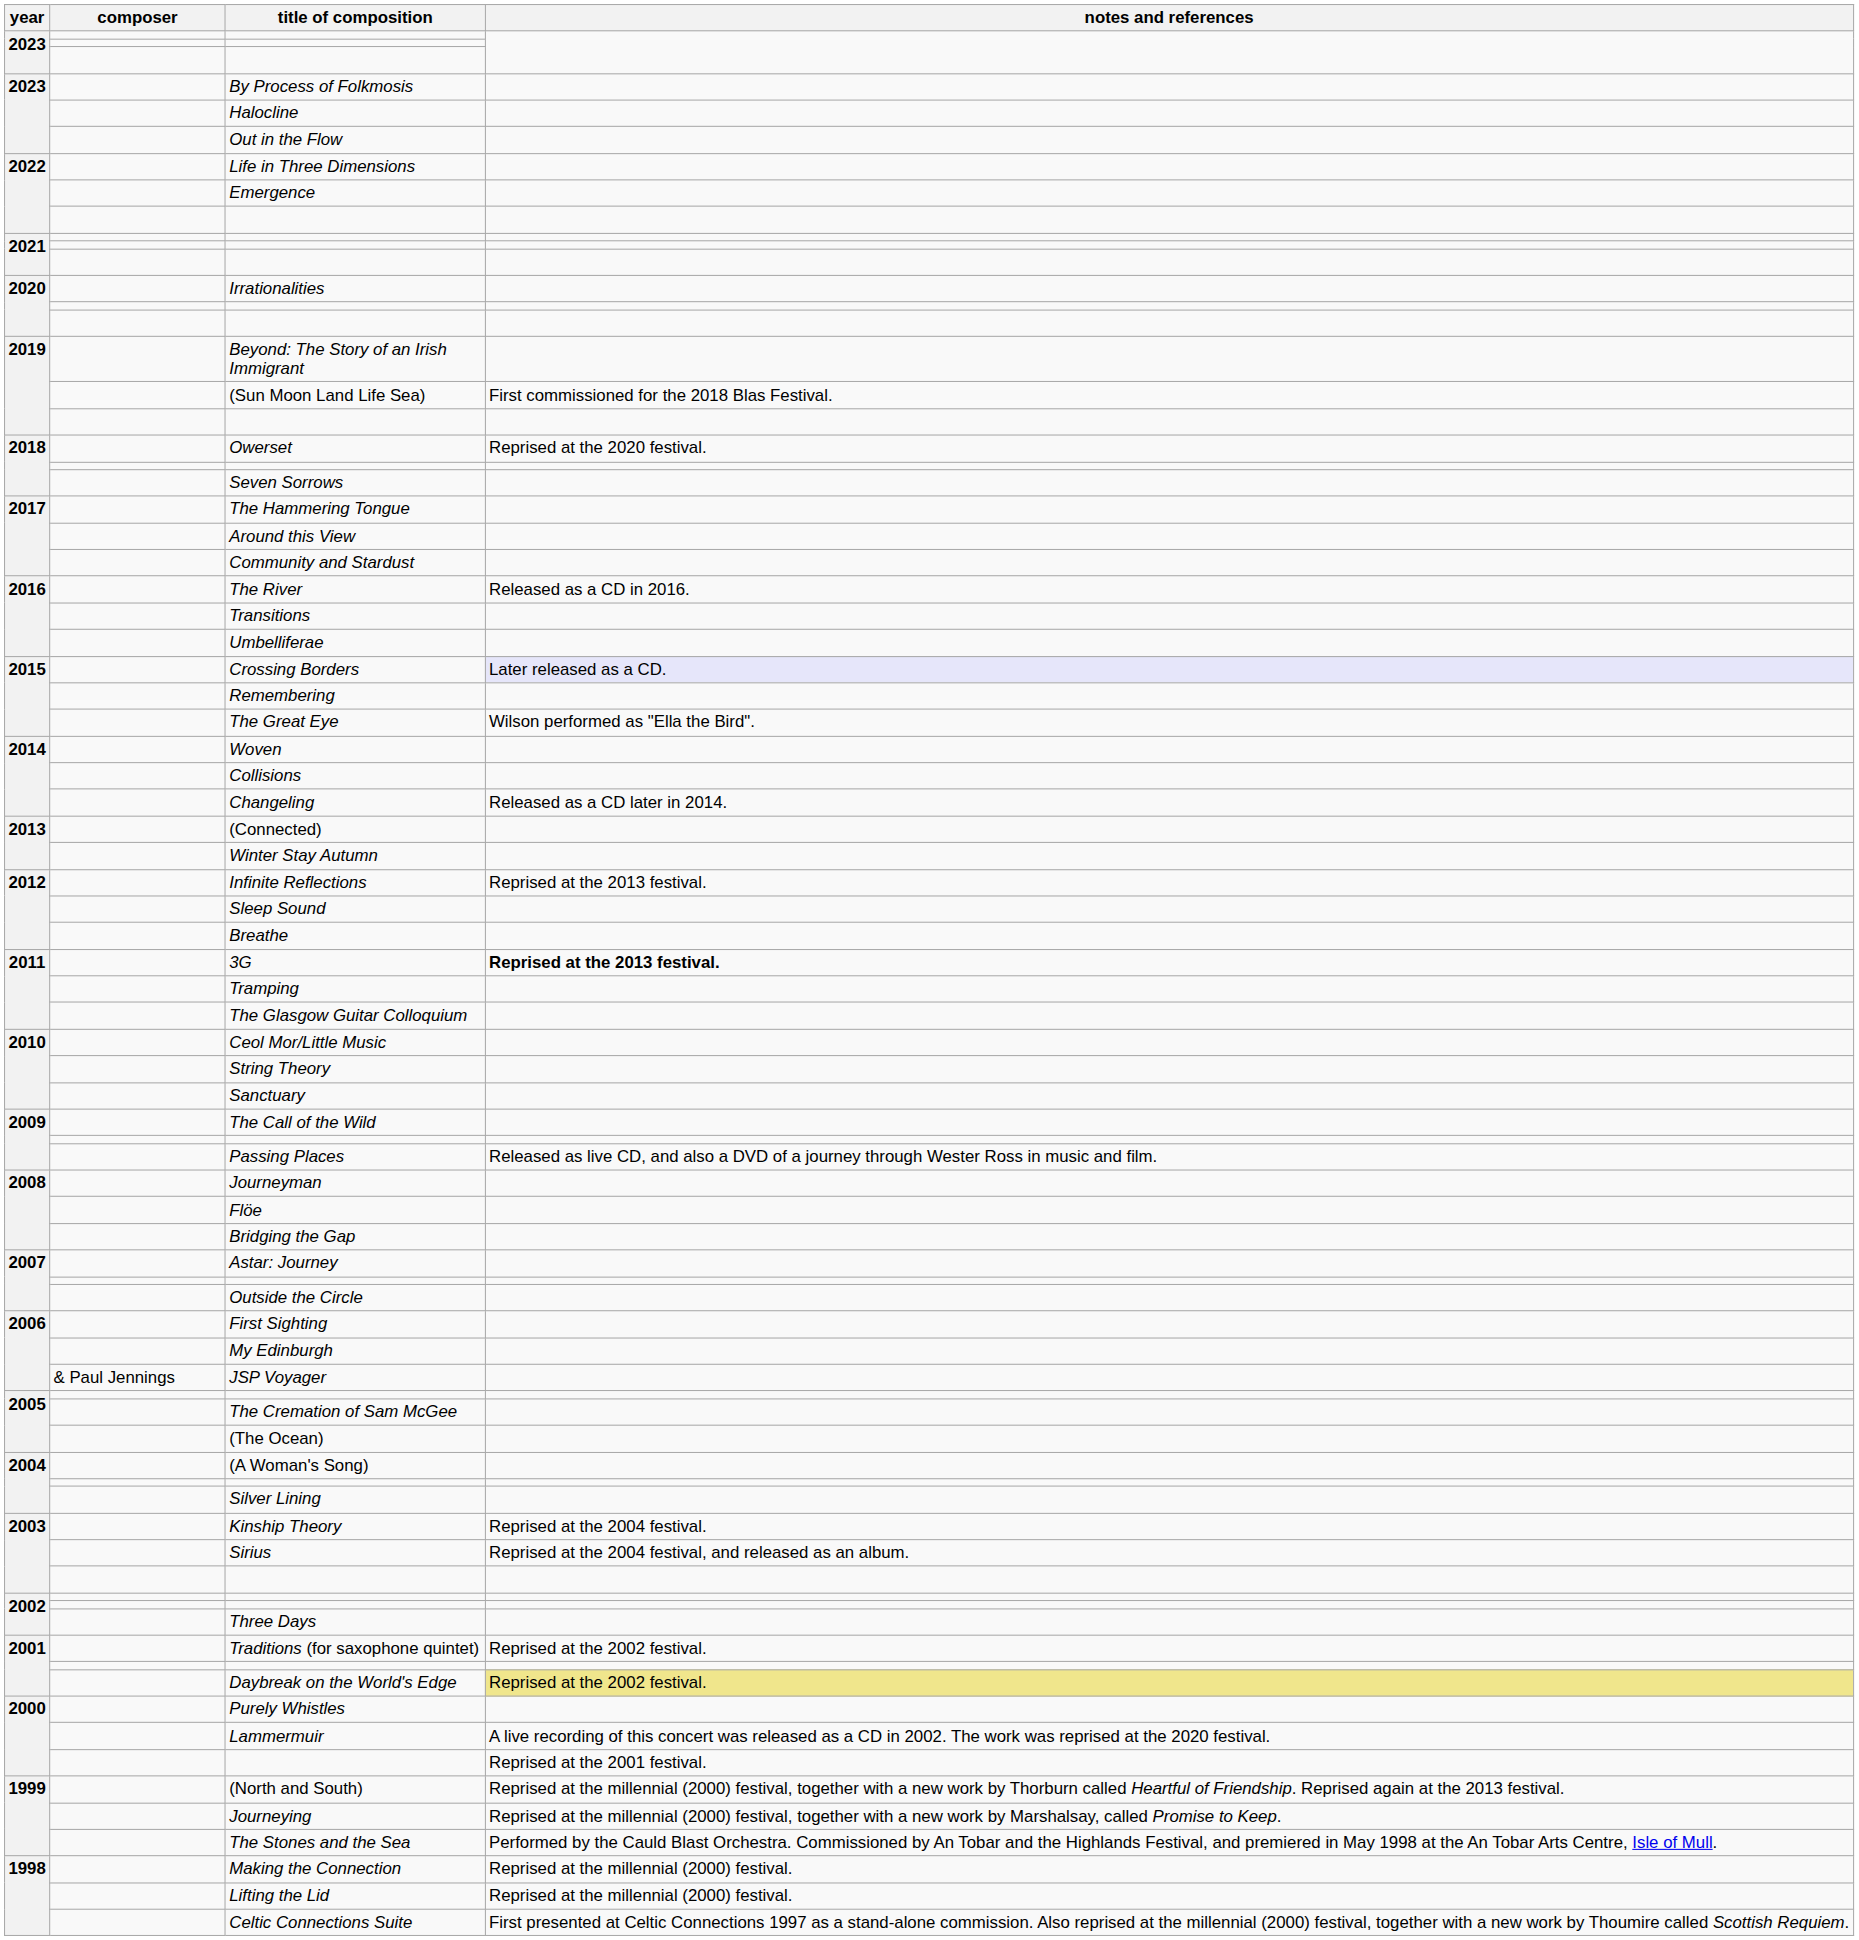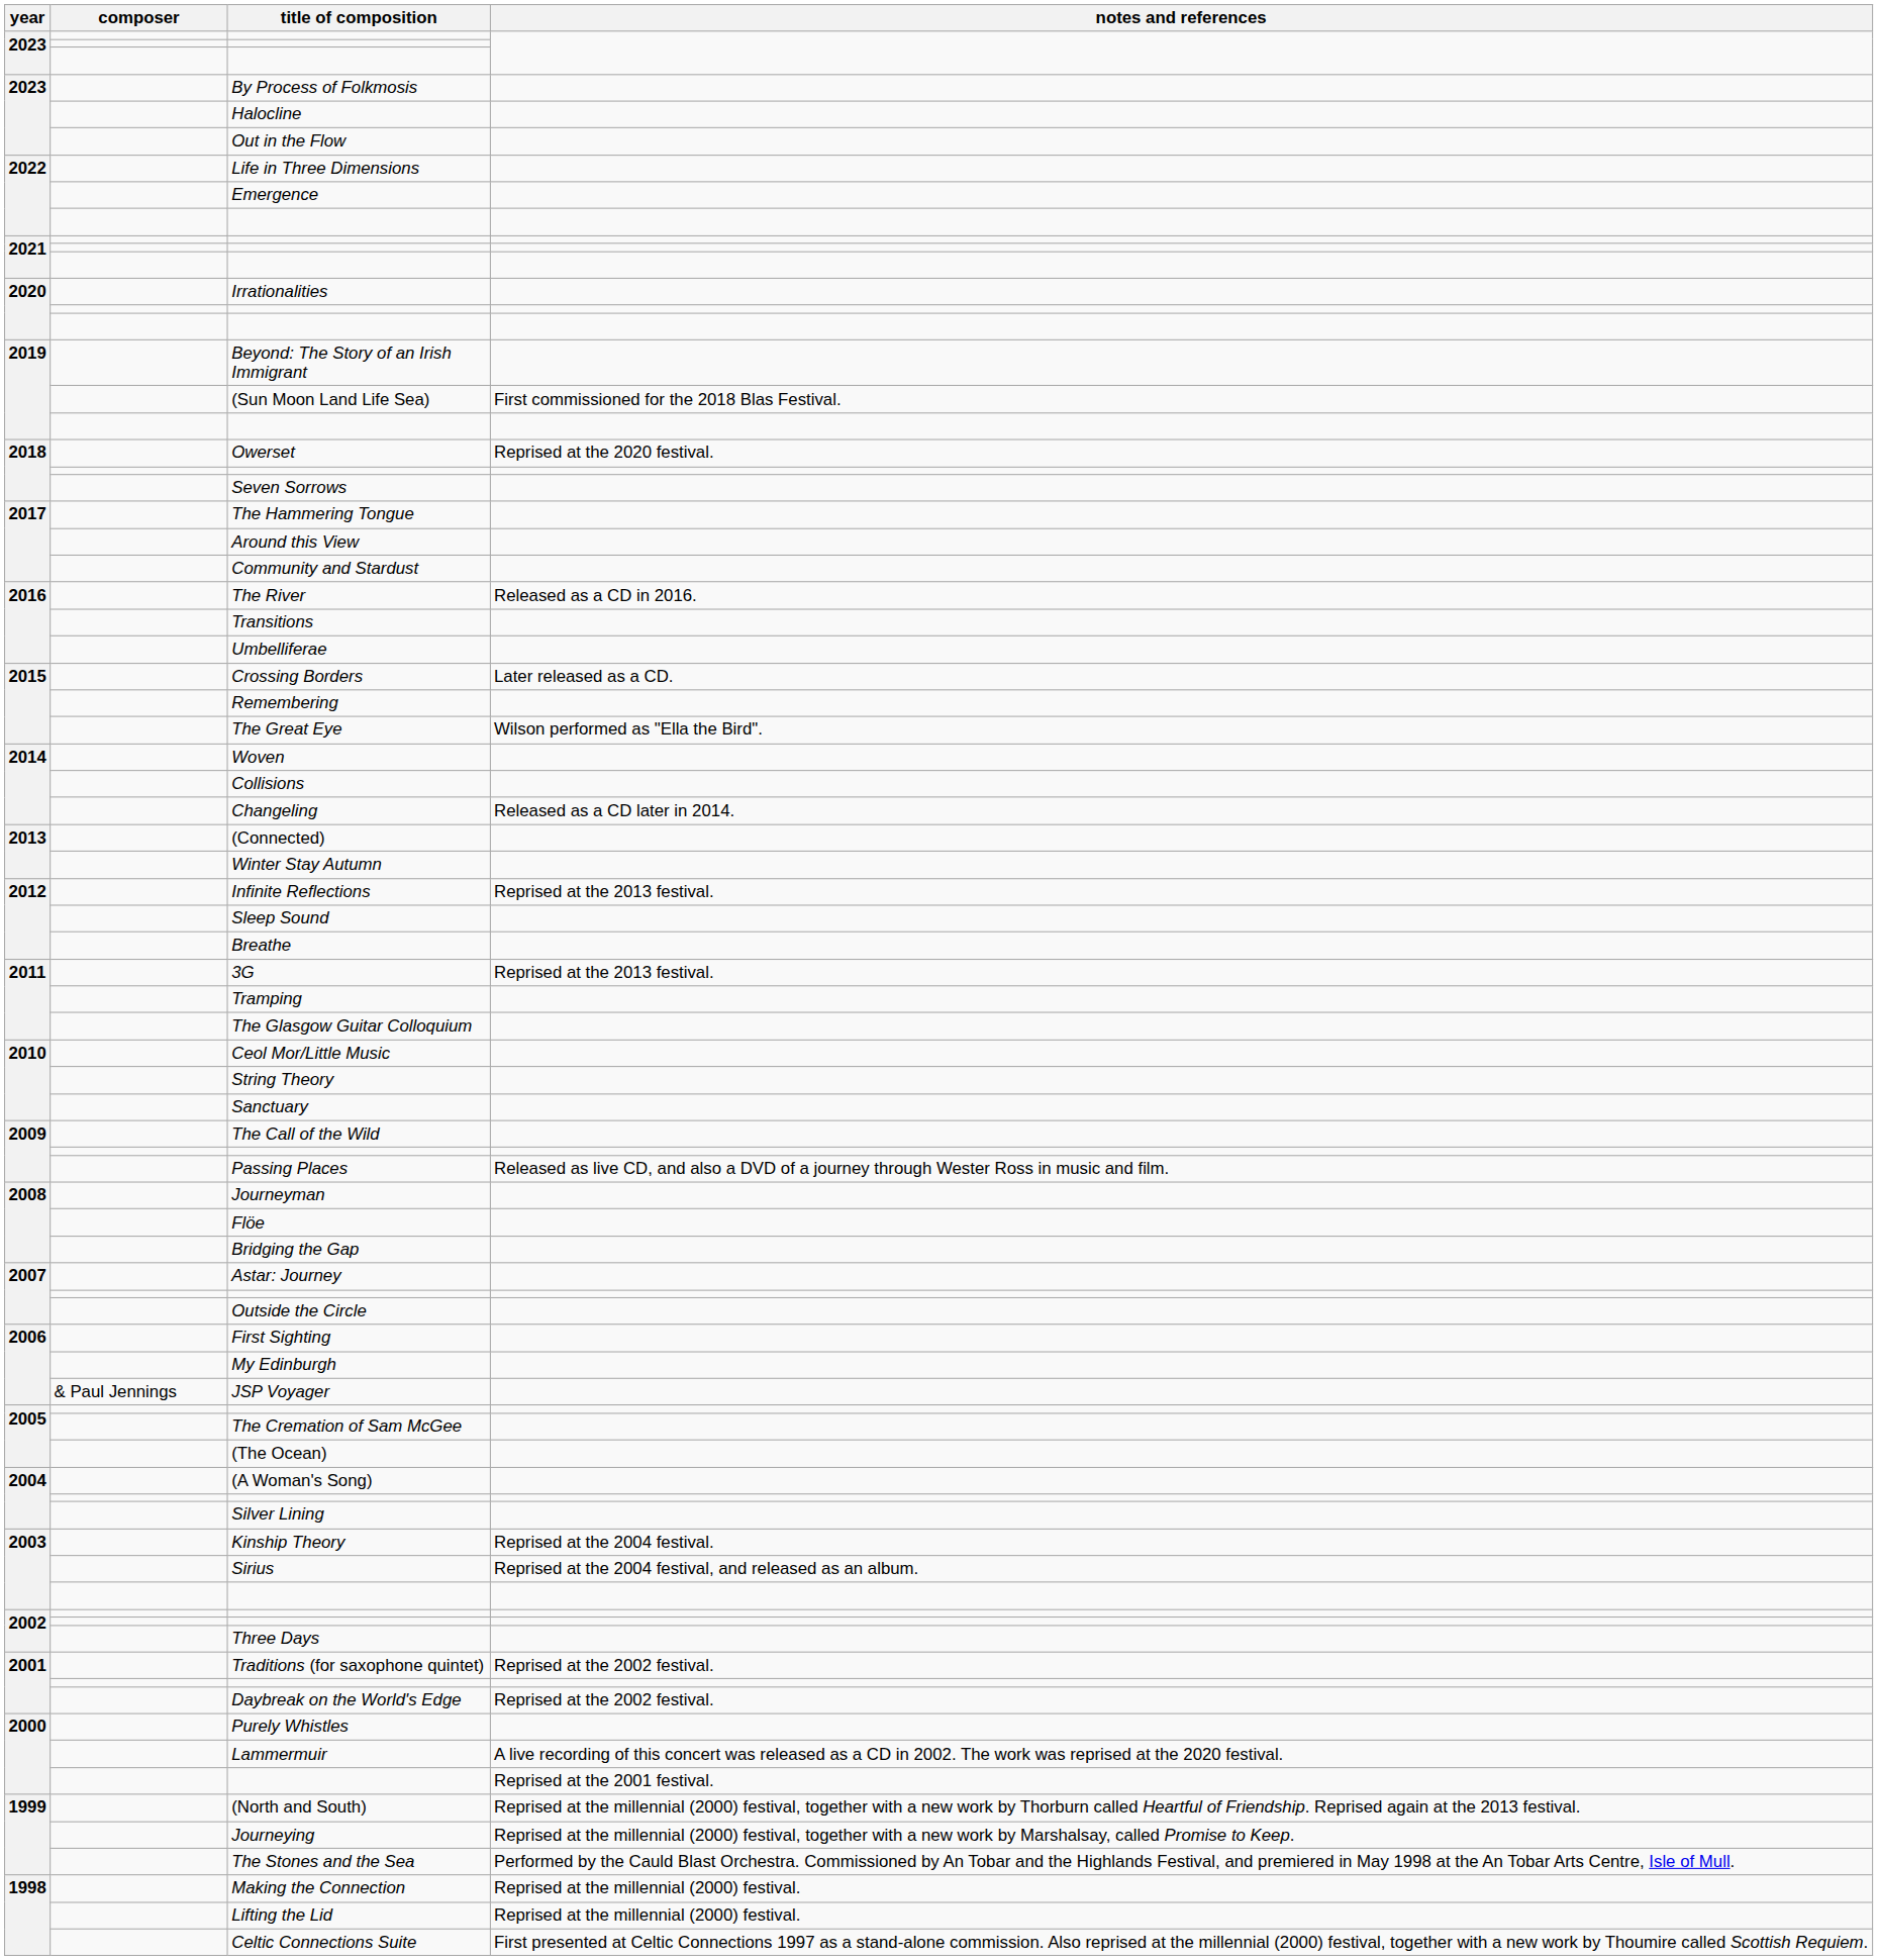Crossing Borders | notes and references: lavender background -> no background
3G | notes and references: bold -> normal
Daybreak on the World's Edge | notes and references: khaki background -> no background
